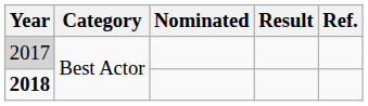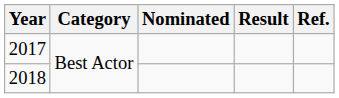2017 | Year: lightgrey background -> no background
2018 | Year: bold -> normal
